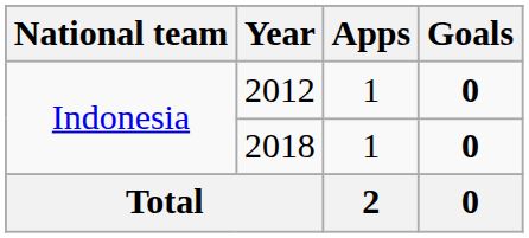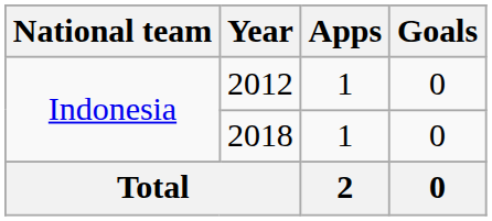2012 | Goals: bold -> normal
2018 | Goals: bold -> normal
